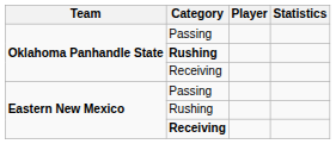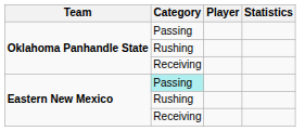Oklahoma Panhandle State / Rushing | Category: bold -> normal
Eastern New Mexico / Passing | Category: no background -> paleturquoise background
Eastern New Mexico / Receiving | Category: bold -> normal
